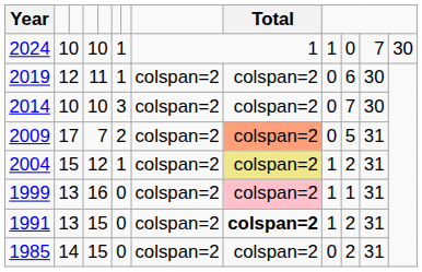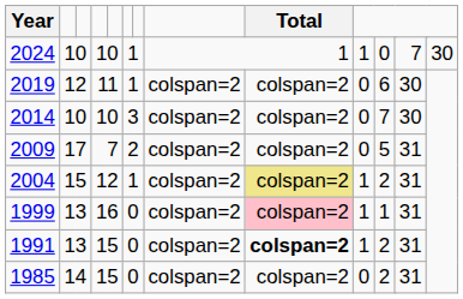2009 | Total: lightsalmon background -> no background
